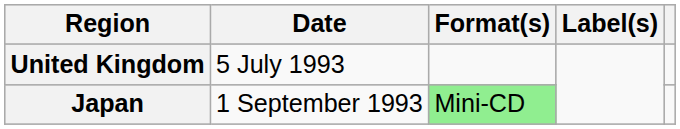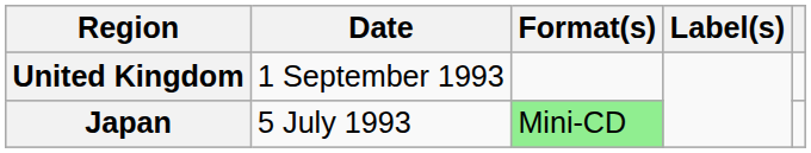United Kingdom | Date: 5 July 1993 -> 1 September 1993
Japan | Date: 1 September 1993 -> 5 July 1993
